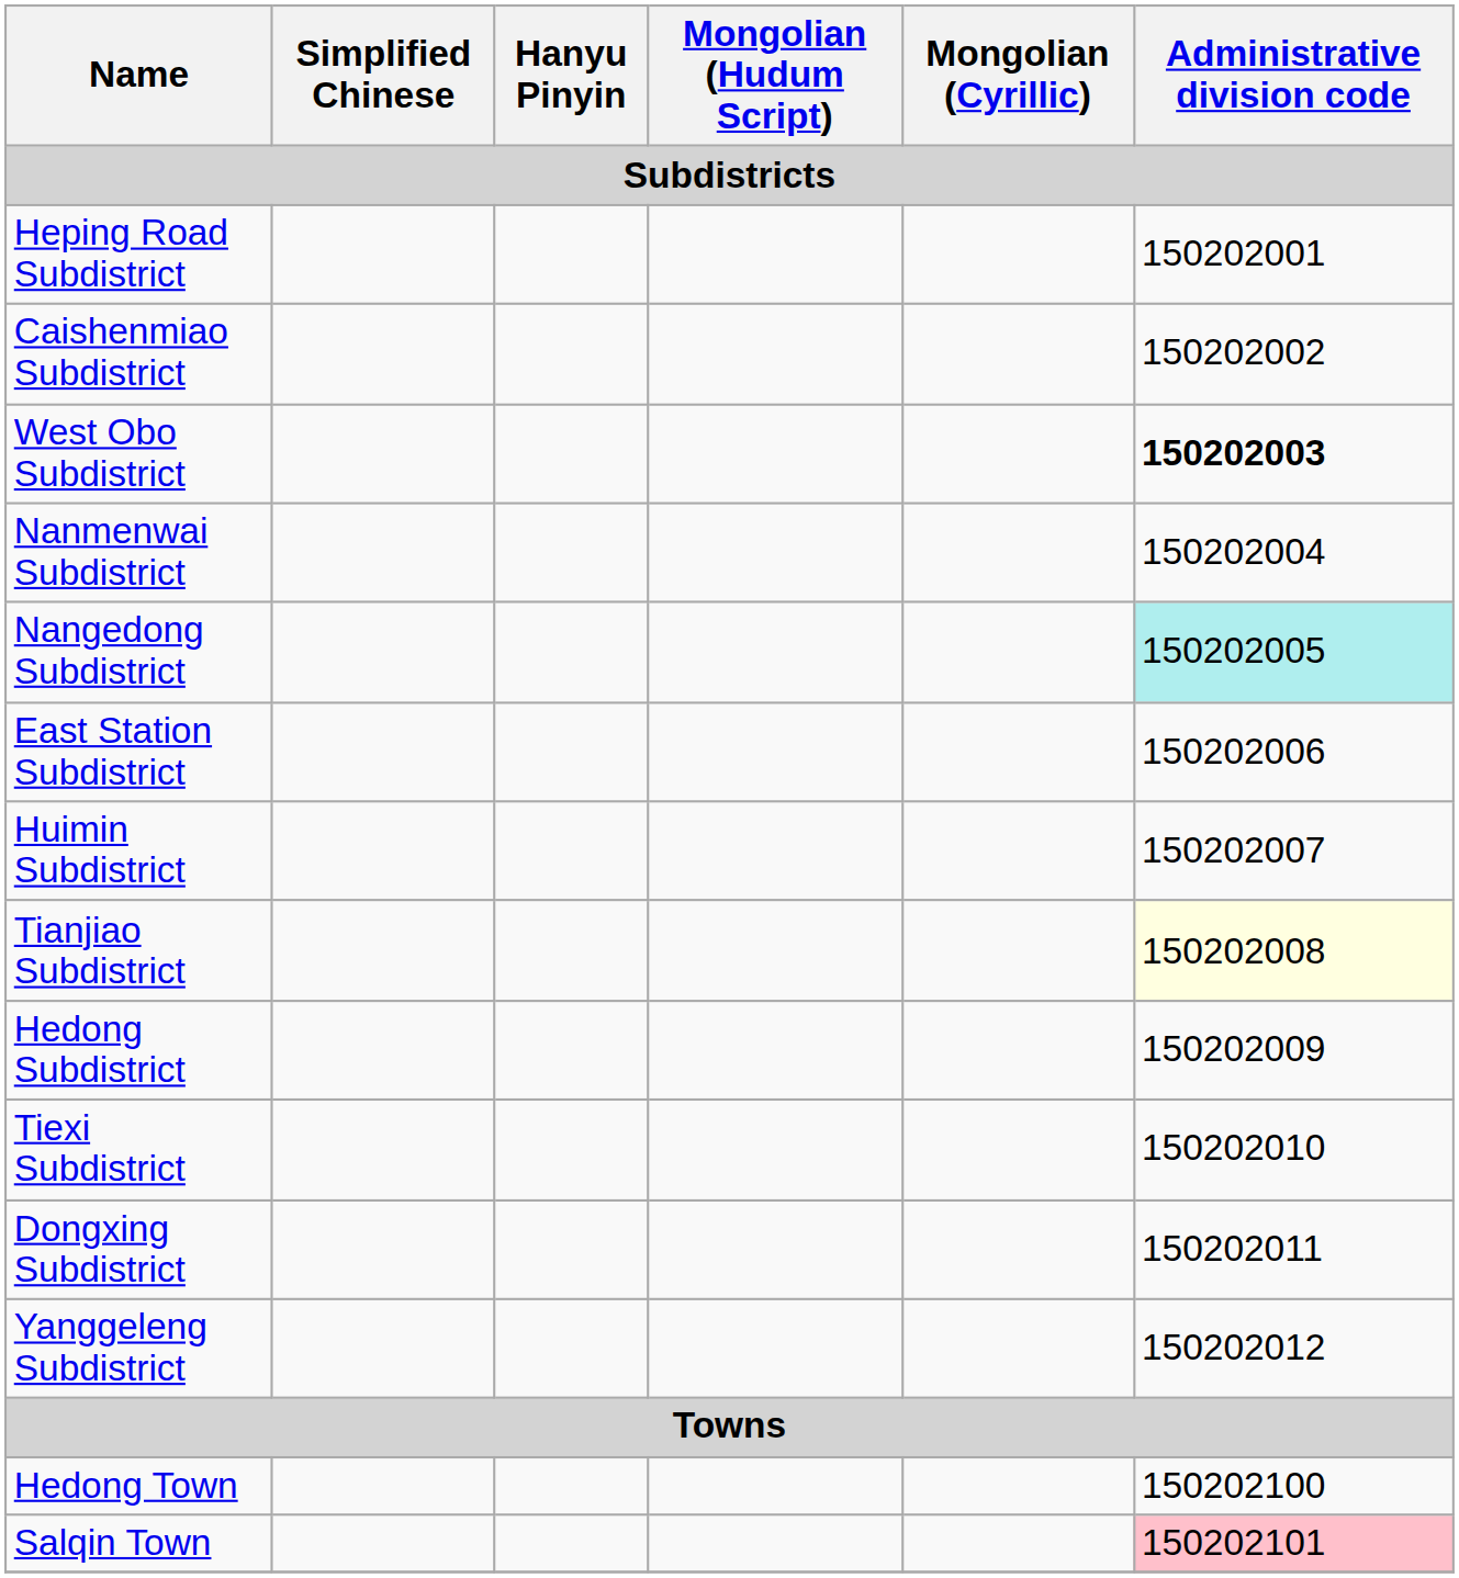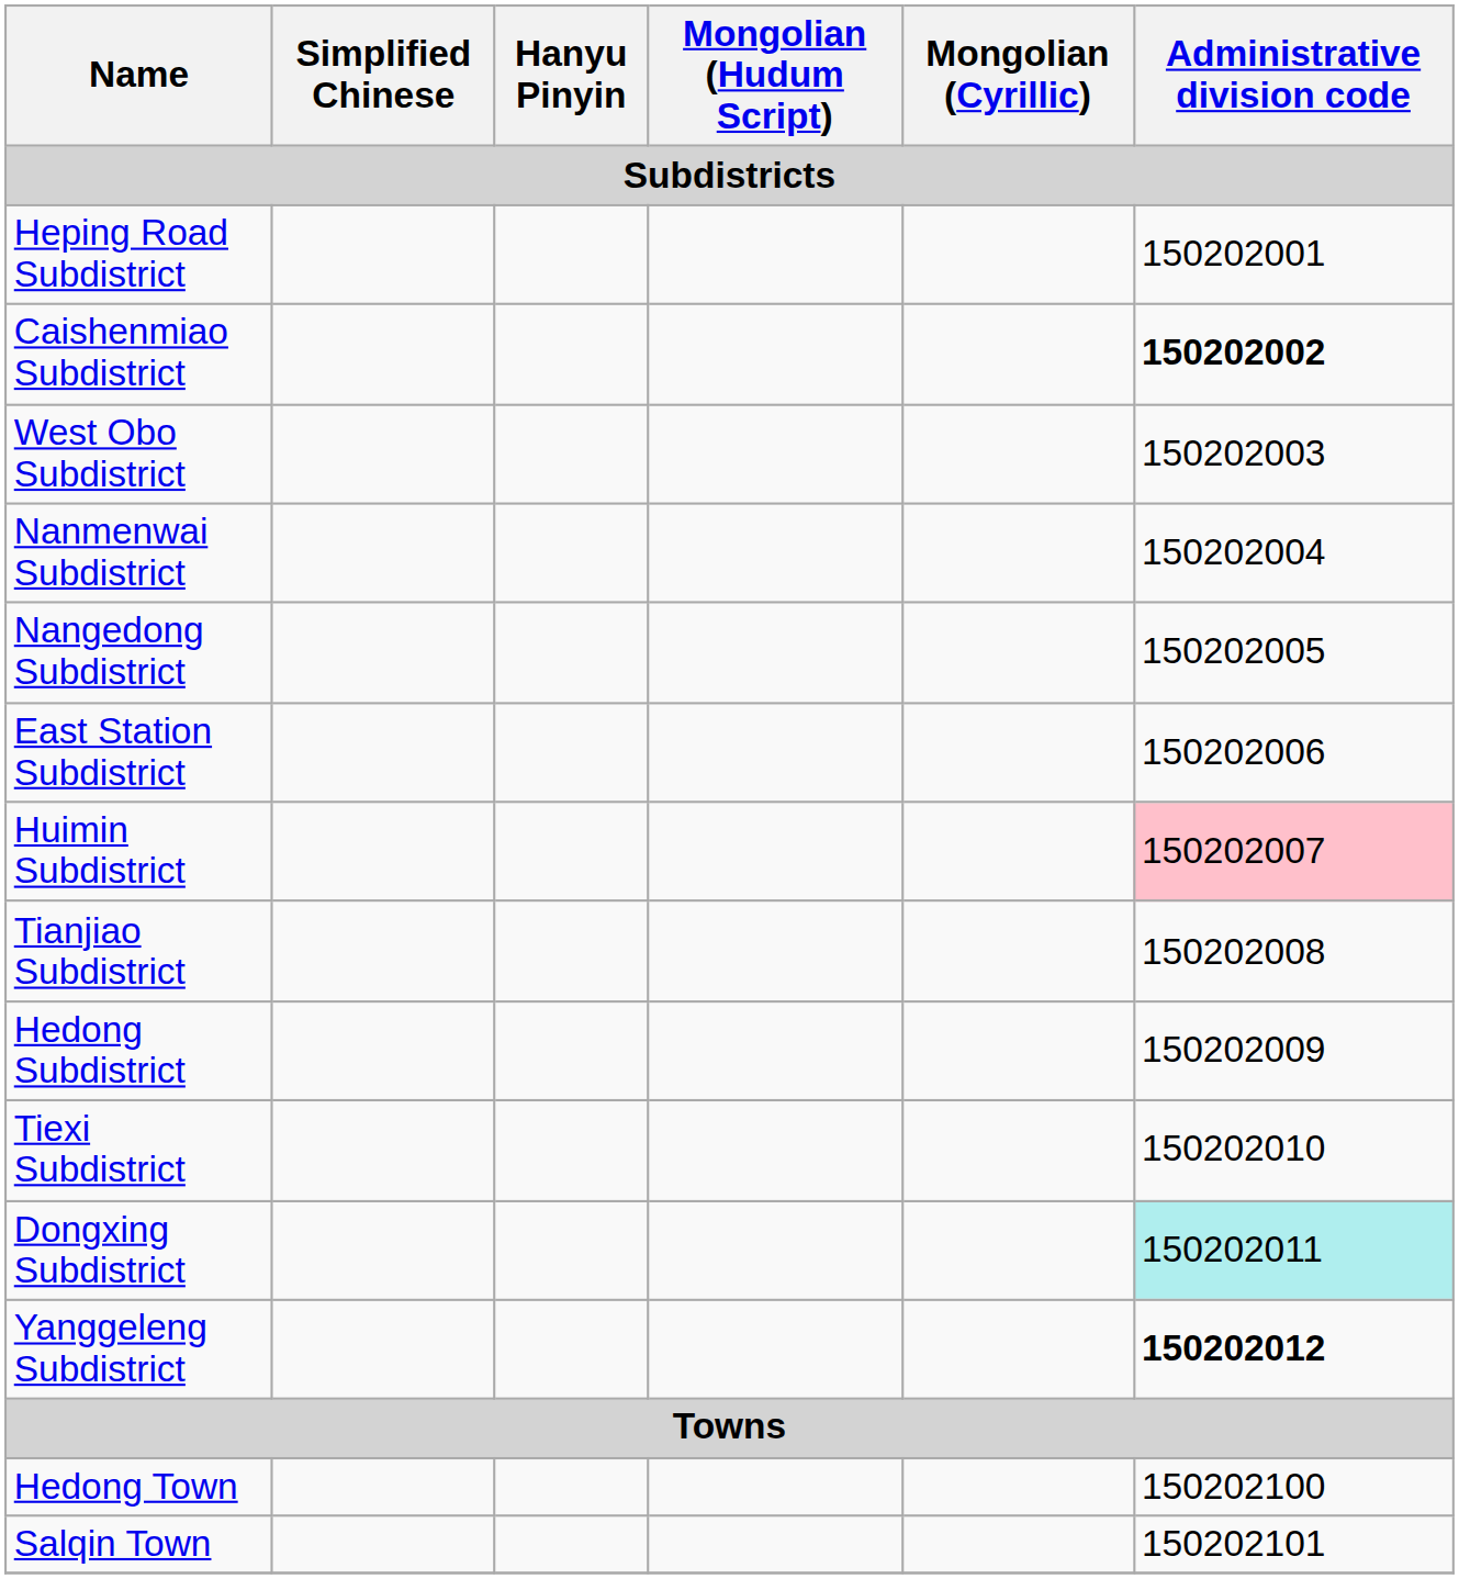Caishenmiao Subdistrict | Administrative division code: normal -> bold
West Obo Subdistrict | Administrative division code: bold -> normal
Nangedong Subdistrict | Administrative division code: paleturquoise background -> no background
Huimin Subdistrict | Administrative division code: no background -> pink background
Tianjiao Subdistrict | Administrative division code: lightyellow background -> no background
Dongxing Subdistrict | Administrative division code: no background -> paleturquoise background
Yanggeleng Subdistrict | Administrative division code: normal -> bold
Salqin Town | Administrative division code: pink background -> no background
